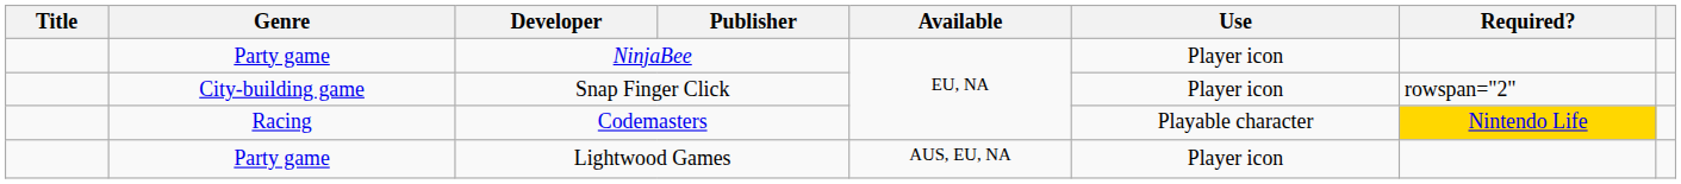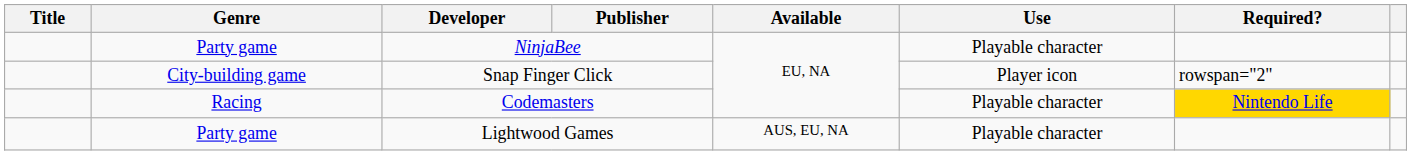NinjaBee | Use: Player icon -> Playable character
Lightwood Games | Use: Player icon -> Playable character
